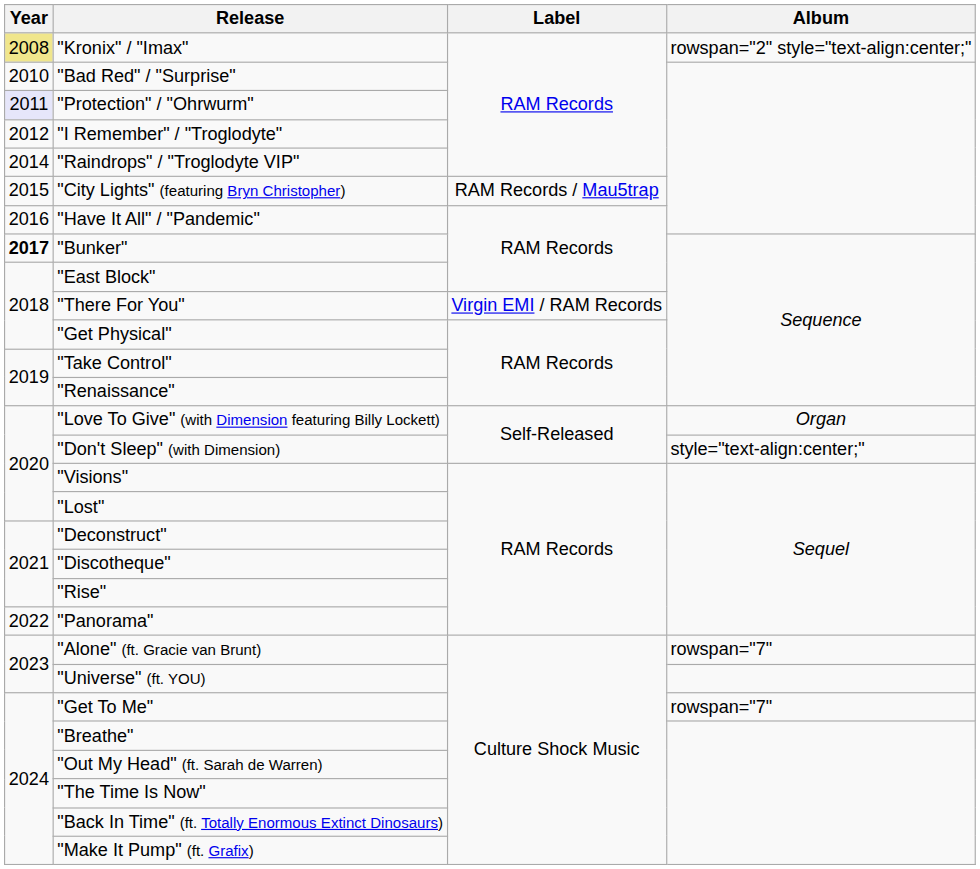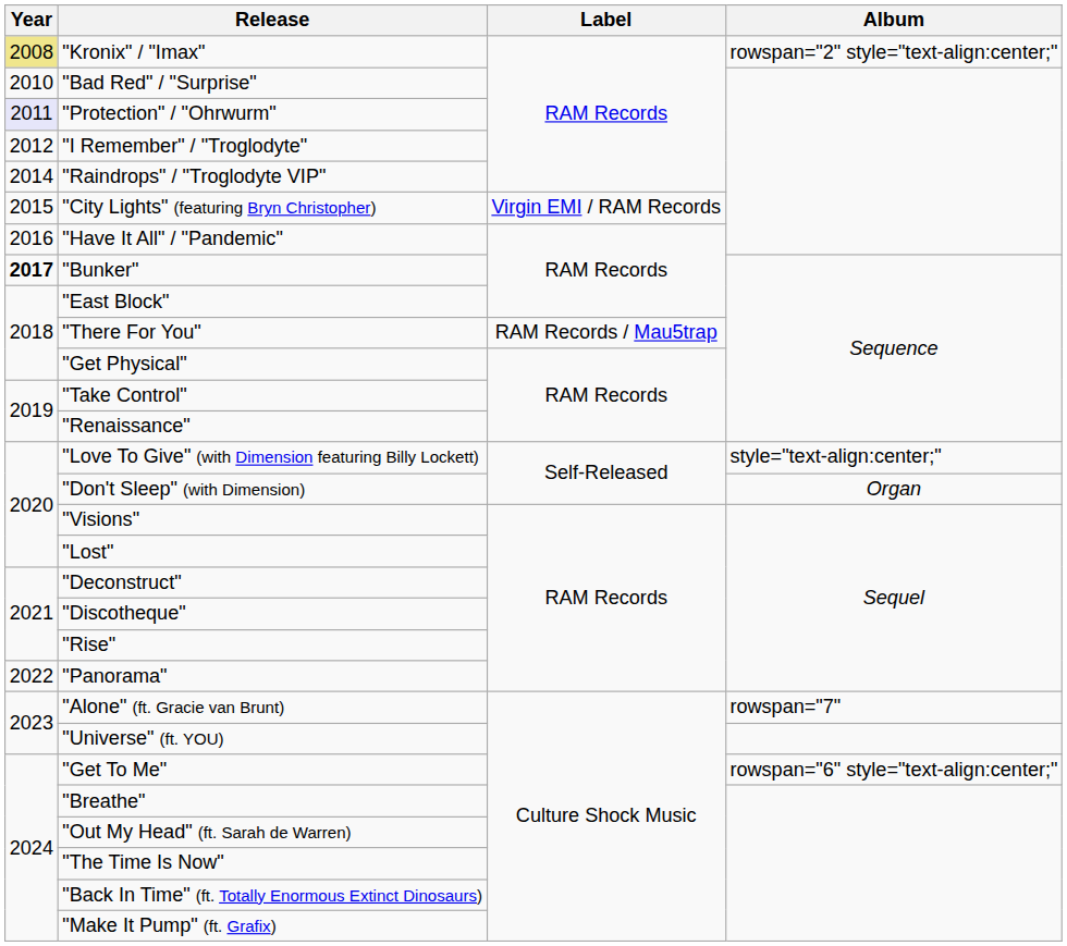"City Lights" (featuring Bryn Christopher) | Label: RAM Records / Mau5trap -> Virgin EMI / RAM Records
"There For You" | Label: Virgin EMI / RAM Records -> RAM Records / Mau5trap
"Love To Give" (with Dimension featuring Billy Lockett) | Album: Organ -> style="text-align:center;"
"Don't Sleep" (with Dimension) | Album: style="text-align:center;" -> Organ
"Get To Me" | Album: rowspan="7" -> rowspan="6" style="text-align:center;"
